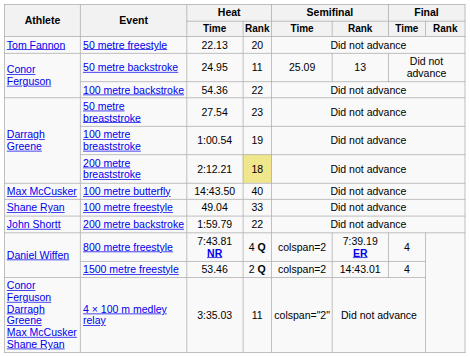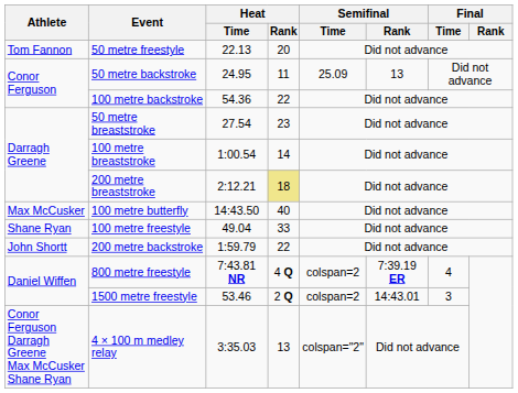100 metre breaststroke | Heat / Rank: 19 -> 14
1500 metre freestyle | Final / Time: 4 -> 3
4 × 100 m medley relay | Heat / Rank: 11 -> 13
